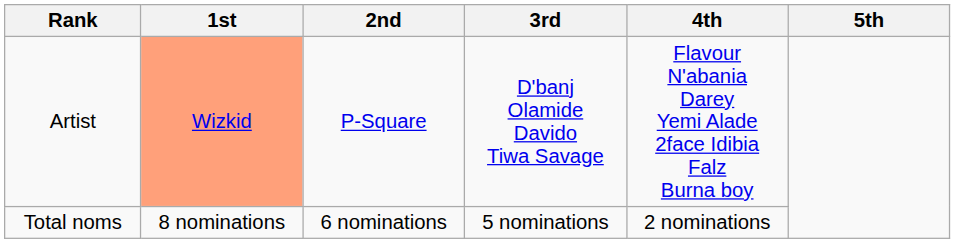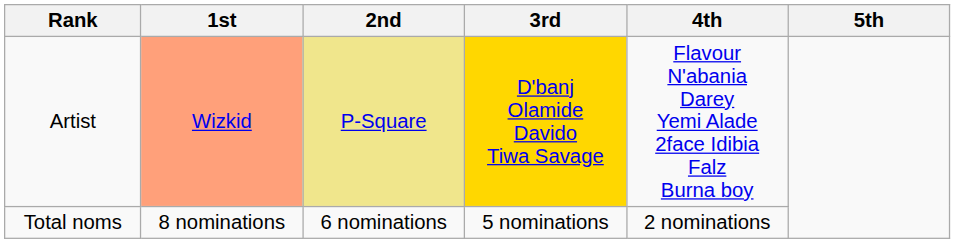Artist | 2nd: no background -> khaki background
Artist | 3rd: no background -> gold background
